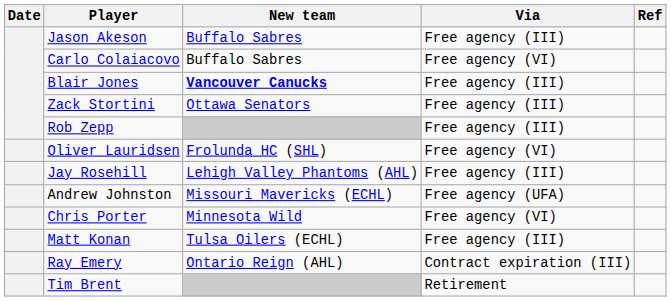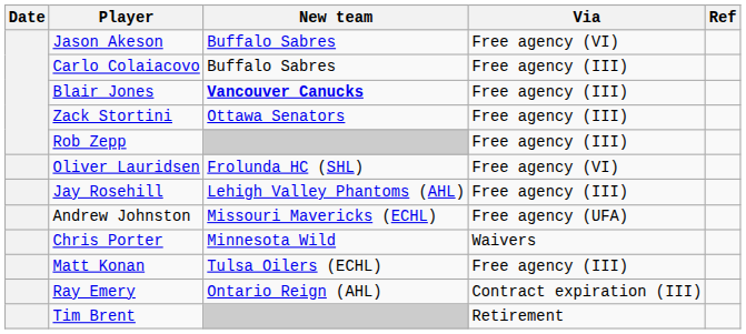Jason Akeson | Via: Free agency (III) -> Free agency (VI)
Carlo Colaiacovo | Via: Free agency (VI) -> Free agency (III)
Chris Porter | Via: Free agency (VI) -> Waivers
